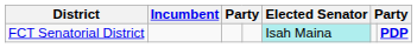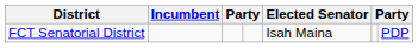FCT Senatorial District | Elected Senator: paleturquoise background -> no background
FCT Senatorial District | column 7: bold -> normal
